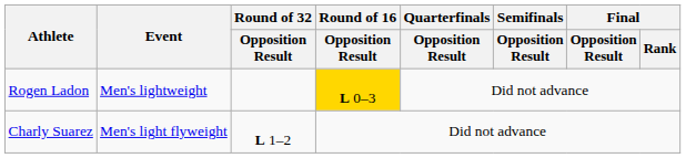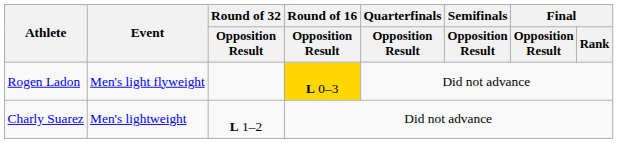Rogen Ladon | Event: Men's lightweight -> Men's light flyweight
Charly Suarez | Event: Men's light flyweight -> Men's lightweight
